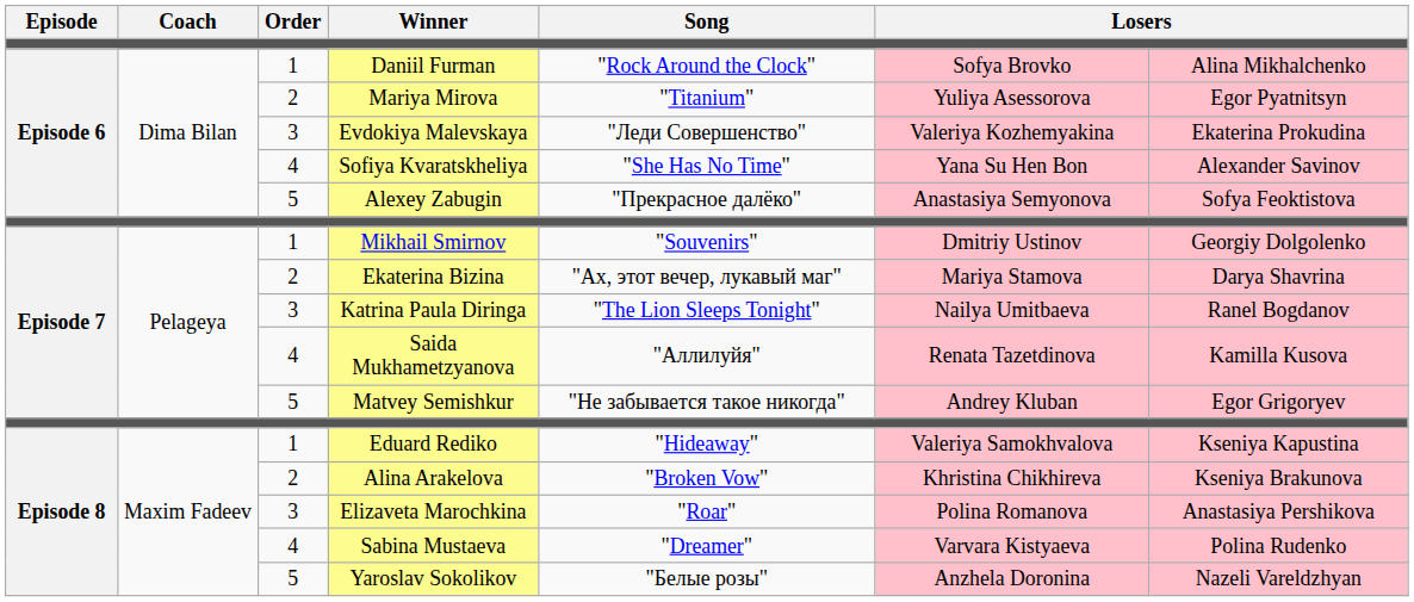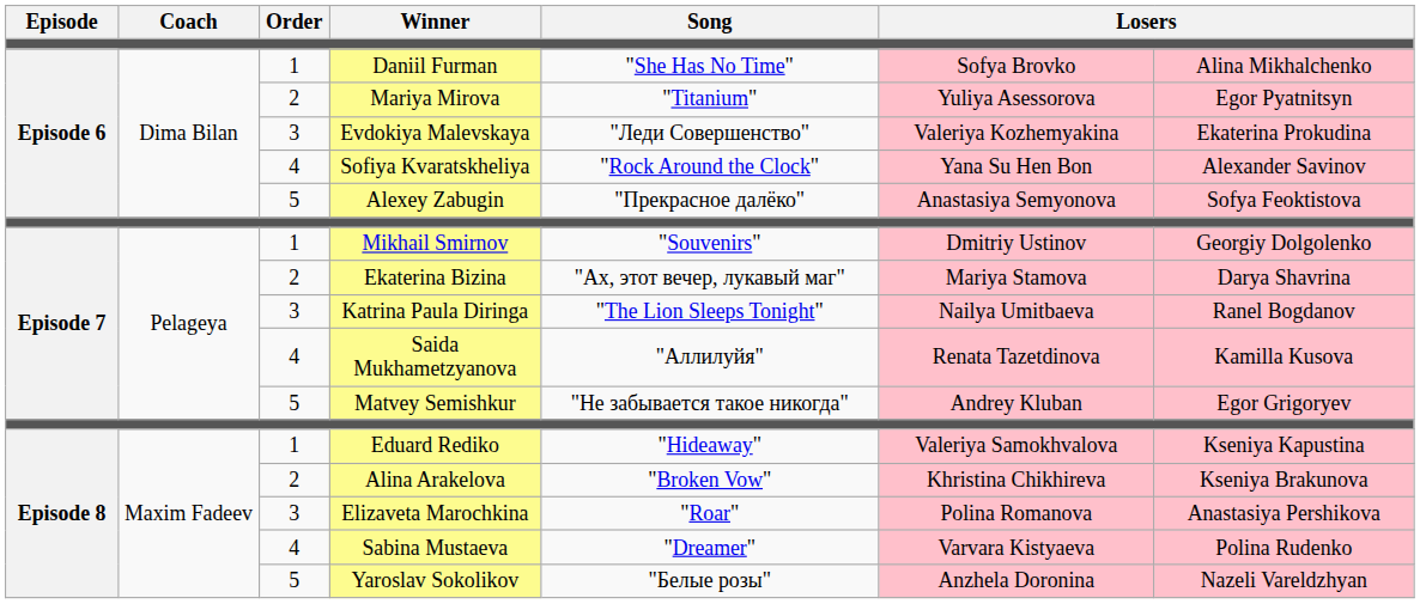Daniil Furman | Song: "Rock Around the Clock" -> "She Has No Time"
Sofiya Kvaratskheliya | Song: "She Has No Time" -> "Rock Around the Clock"
